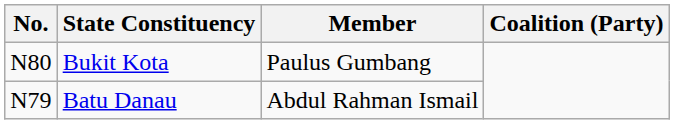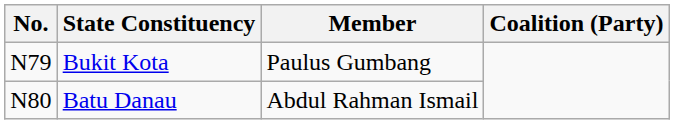Bukit Kota | No.: N80 -> N79
Batu Danau | No.: N79 -> N80
